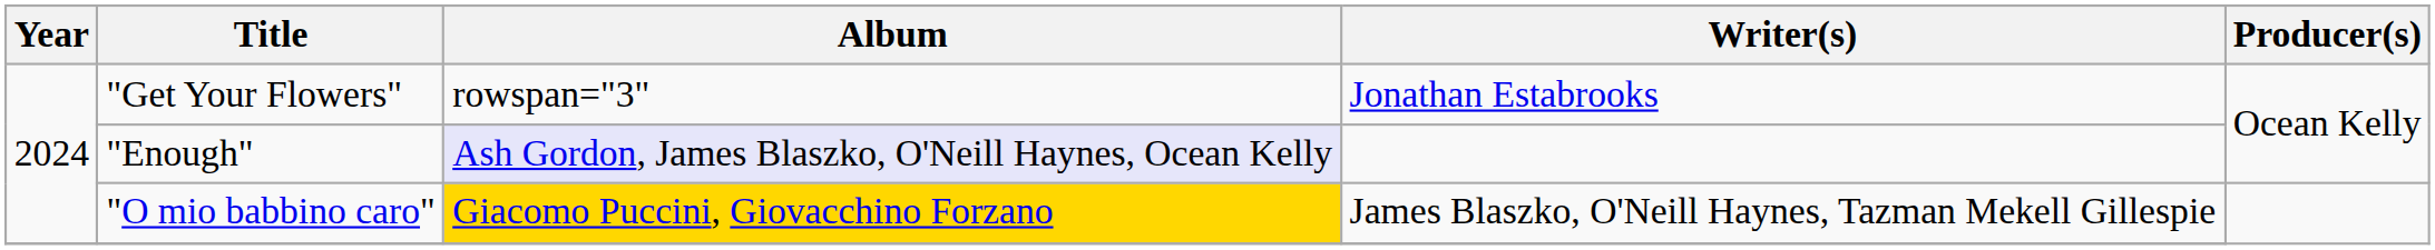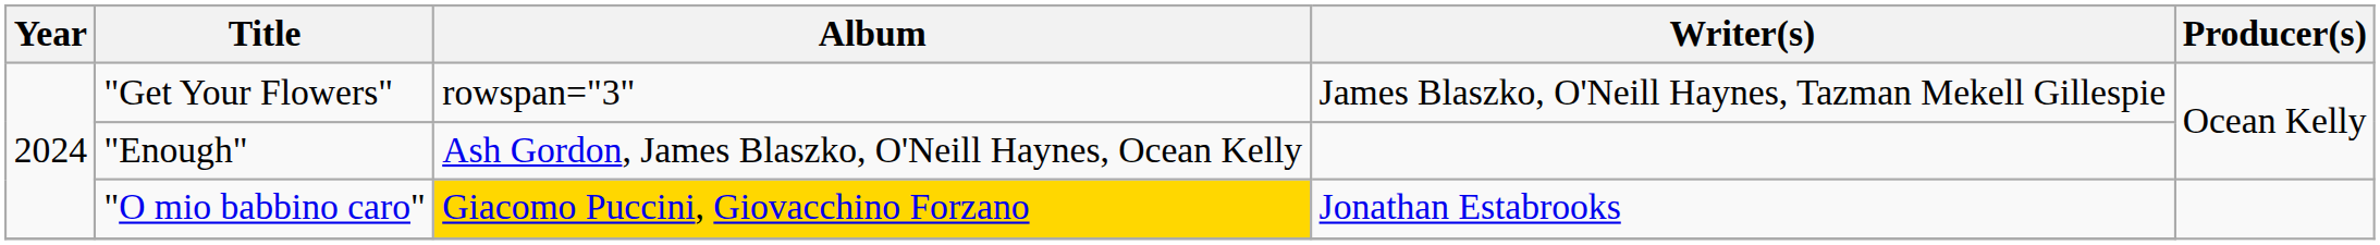"Get Your Flowers" | Writer(s): Jonathan Estabrooks -> James Blaszko, O'Neill Haynes, Tazman Mekell Gillespie
"Enough" | Album: lavender background -> no background
"O mio babbino caro" | Writer(s): James Blaszko, O'Neill Haynes, Tazman Mekell Gillespie -> Jonathan Estabrooks
